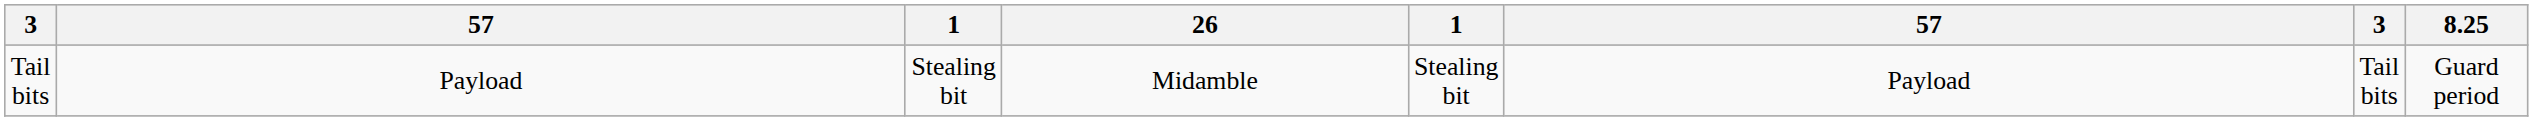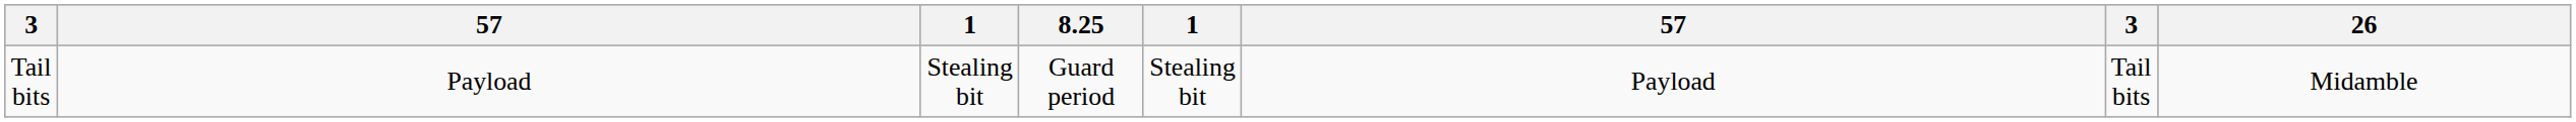columns swapped: 26 <-> 8.25
